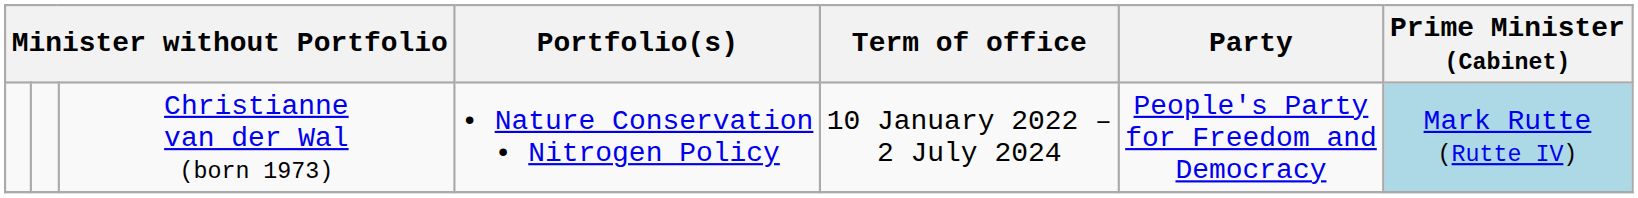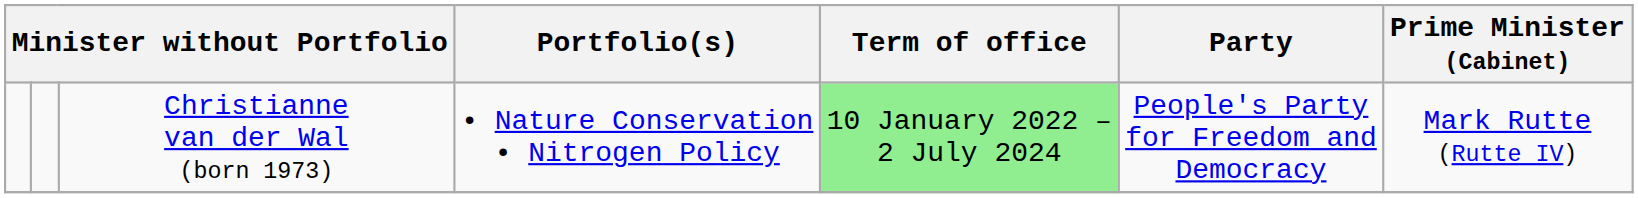Christianne van der Wal (born 1973) | Term of office: no background -> lightgreen background
Christianne van der Wal (born 1973) | Prime Minister (Cabinet): lightblue background -> no background
